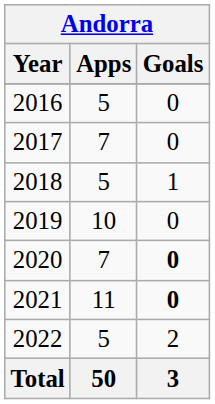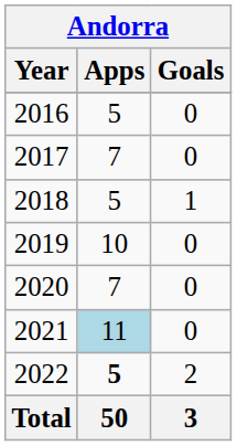2020 | Goals: bold -> normal
2021 | Apps: no background -> lightblue background
2021 | Goals: bold -> normal
2022 | Apps: normal -> bold
